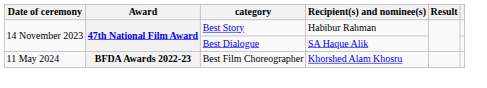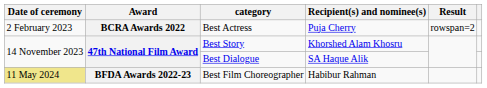+ row: 2 February 2023 | BCRA Awards 2022 | Best Actress | Puja Cherry | rowspan=2
Best Story | Recipient(s) and nominee(s): Habibur Rahman -> Khorshed Alam Khosru
Best Film Choreographer | Date of ceremony: no background -> khaki background
Best Film Choreographer | Recipient(s) and nominee(s): Khorshed Alam Khosru -> Habibur Rahman
